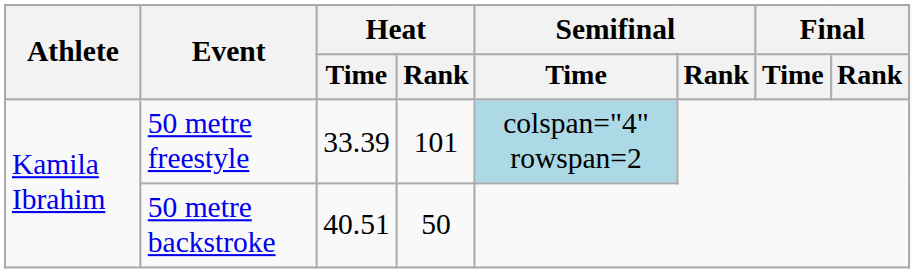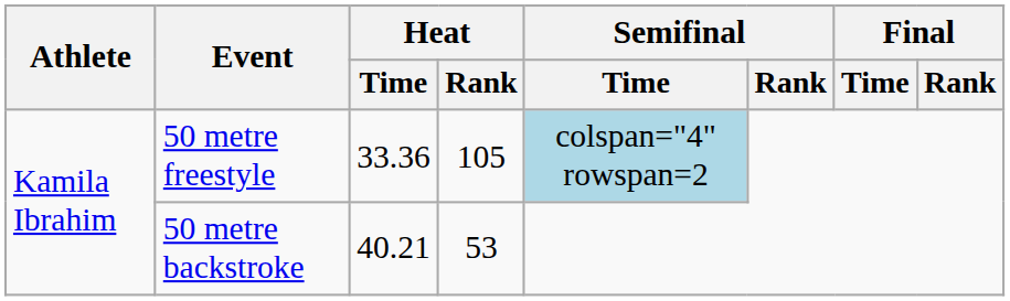50 metre freestyle | Heat / Time: 33.39 -> 33.36
50 metre freestyle | Heat / Rank: 101 -> 105
50 metre backstroke | Heat / Time: 40.51 -> 40.21
50 metre backstroke | Heat / Rank: 50 -> 53
